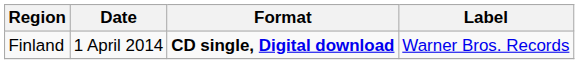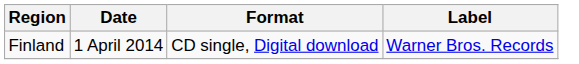Finland | Format: bold -> normal
